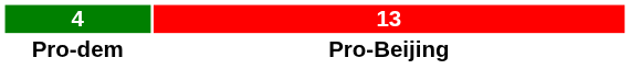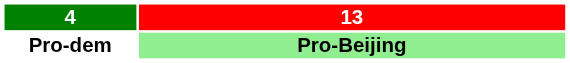Pro-dem | 13: no background -> lightgreen background
